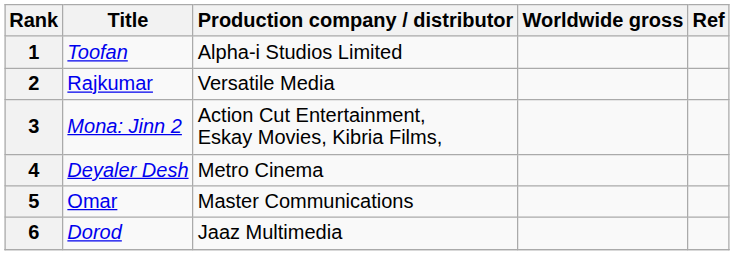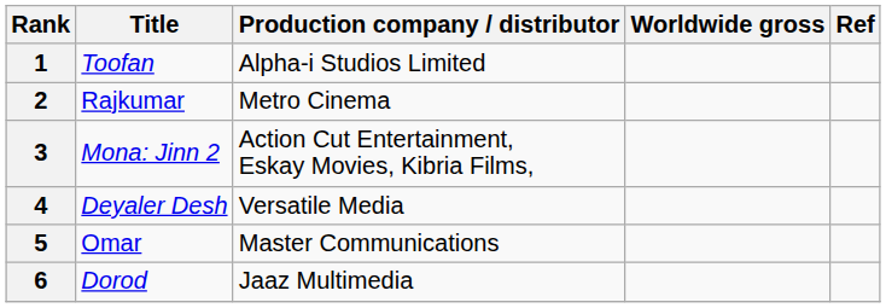2 | Production company / distributor: Versatile Media -> Metro Cinema
4 | Production company / distributor: Metro Cinema -> Versatile Media
